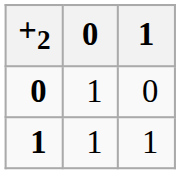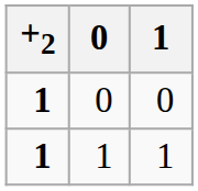row 2 | +2: 0 -> 1
row 2 | 0: 1 -> 0
